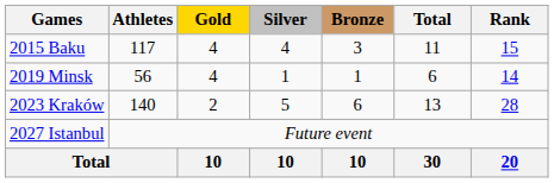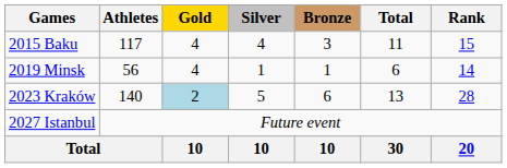2023 Kraków | Gold: no background -> lightblue background
